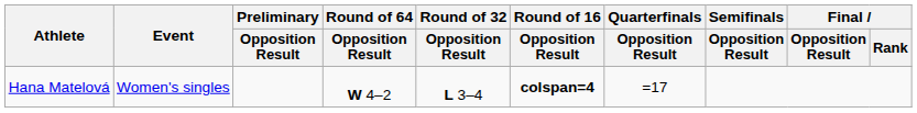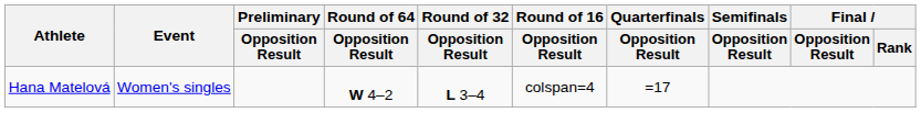Hana Matelová | Round of 16 / Opposition Result: bold -> normal
